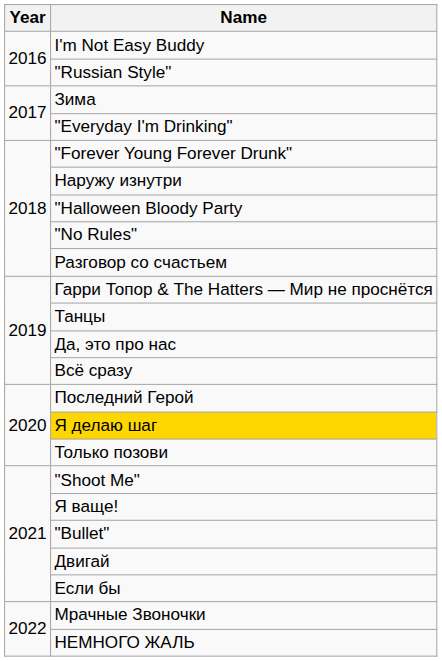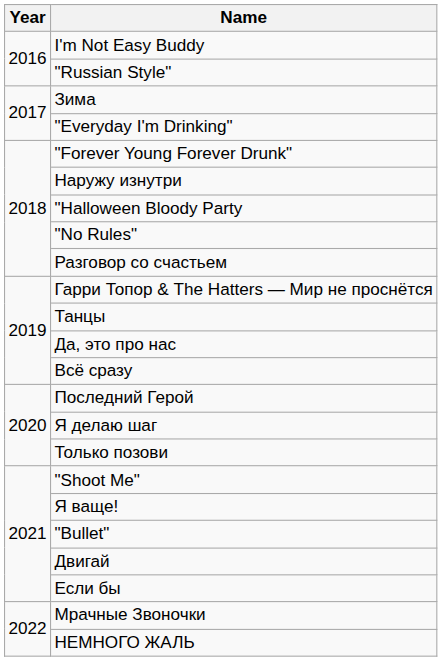Я делаю шаг | Name: gold background -> no background
